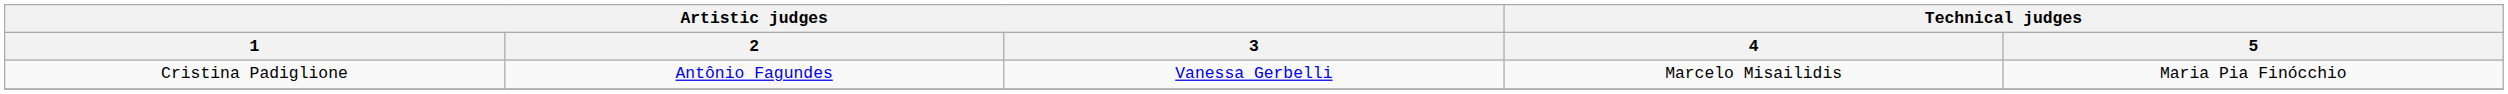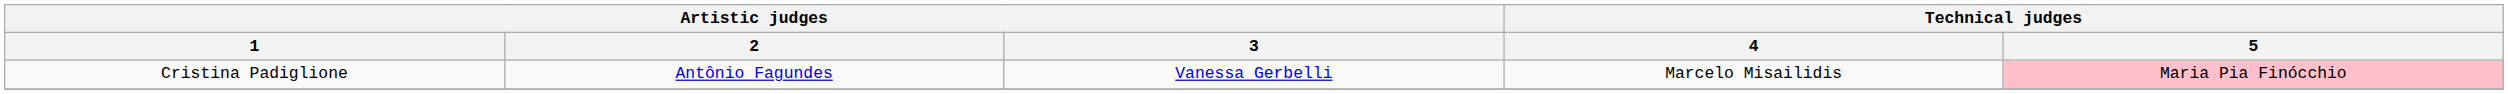Cristina Padiglione | Technical judges / 5: no background -> pink background
